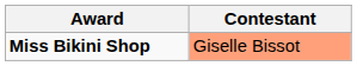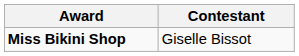Miss Bikini Shop | Contestant: lightsalmon background -> no background
